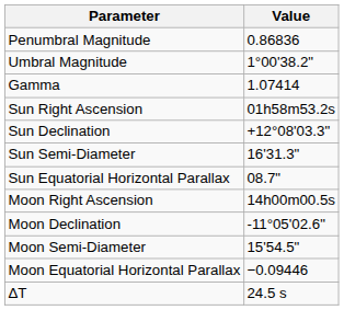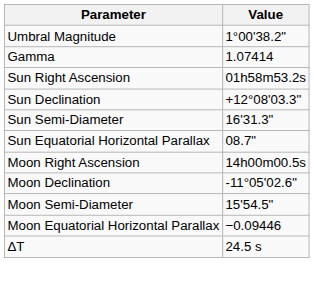- row: Penumbral Magnitude | 0.86836
